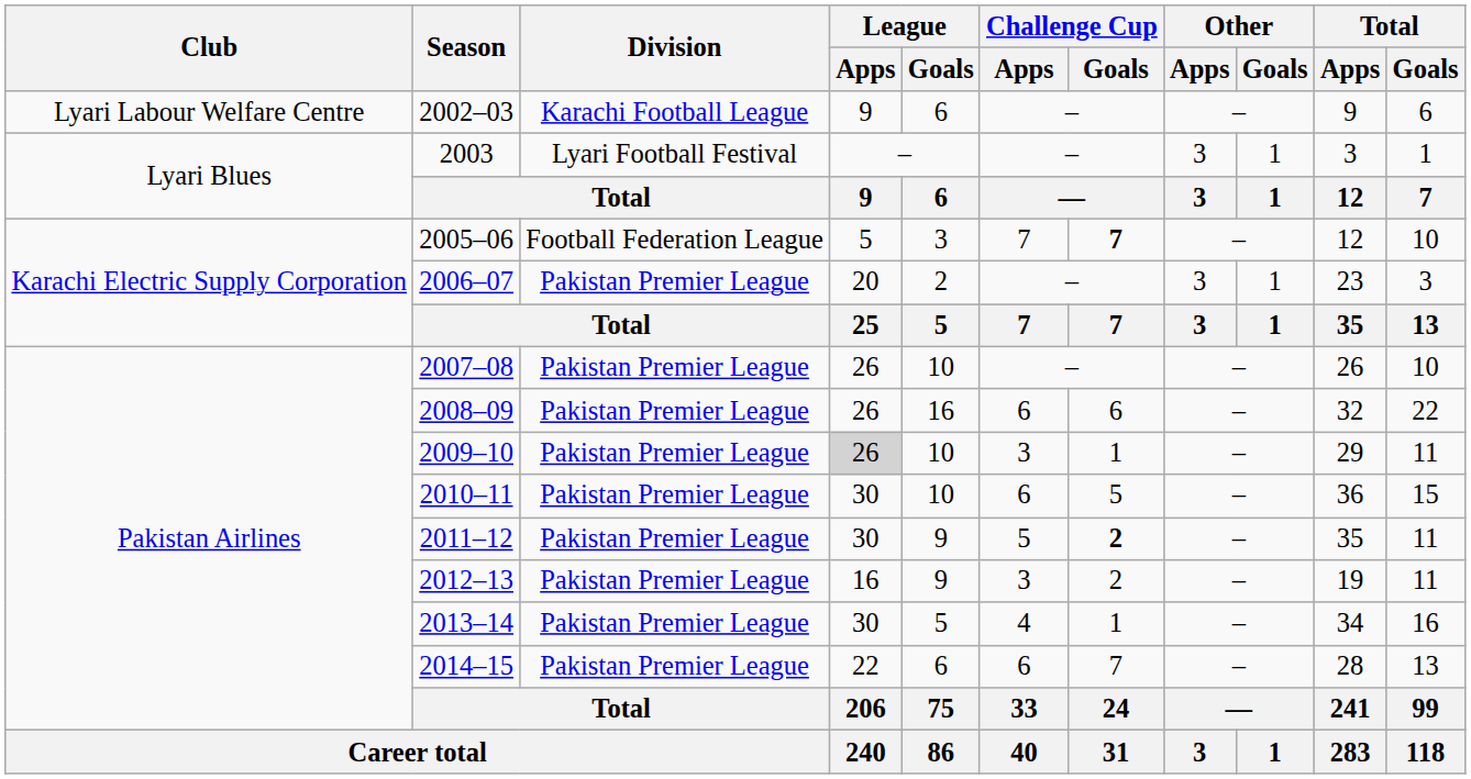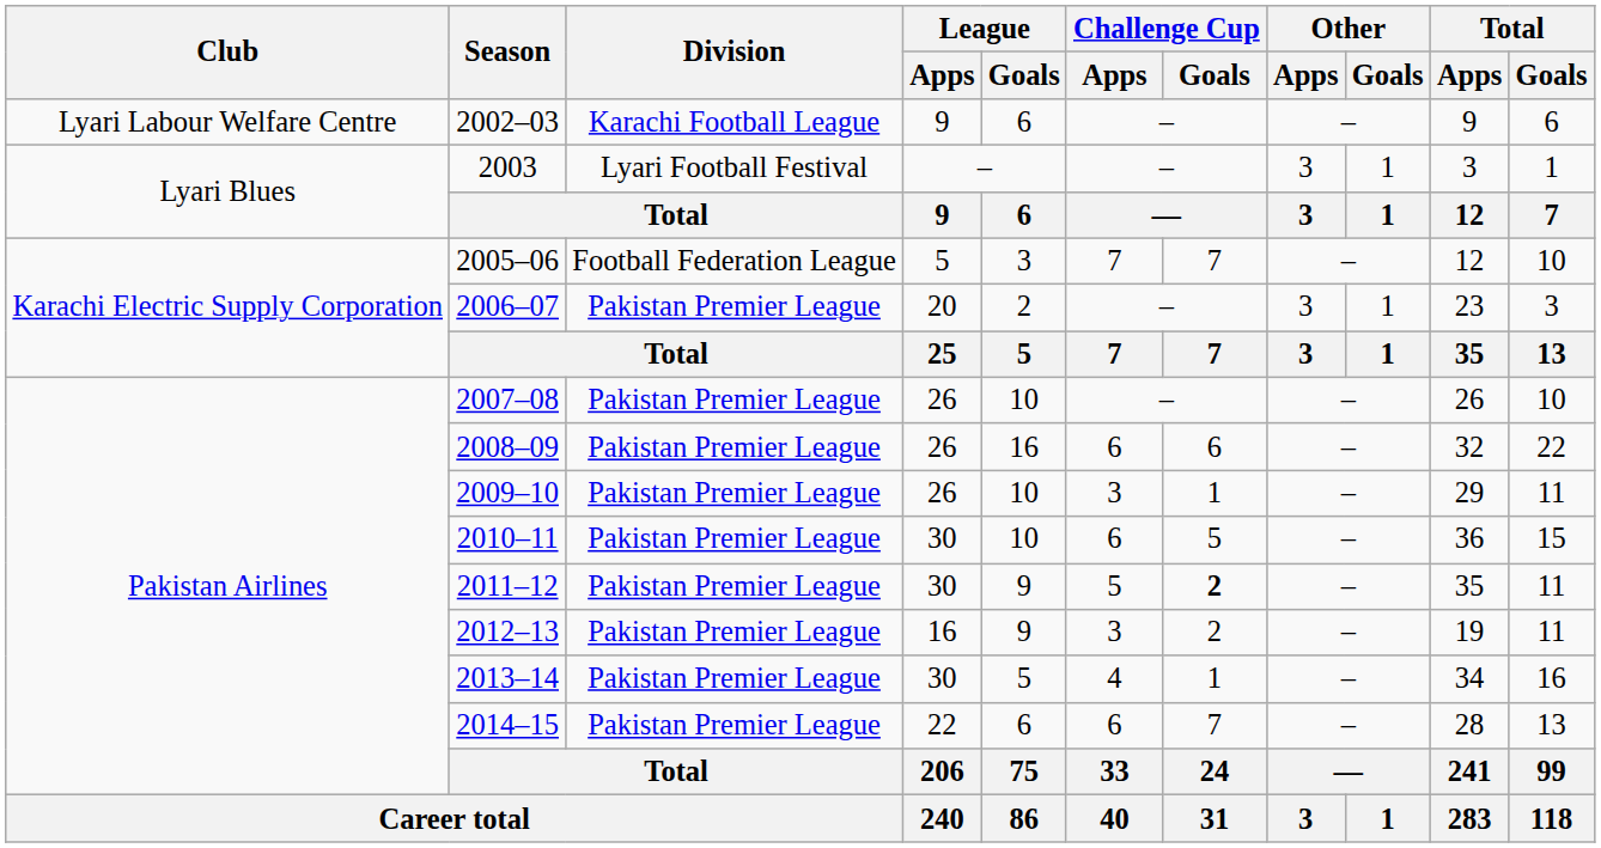2005–06 | Challenge Cup / Goals: bold -> normal
2009–10 | League / Apps: lightgrey background -> no background
